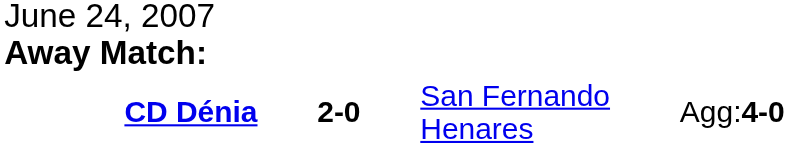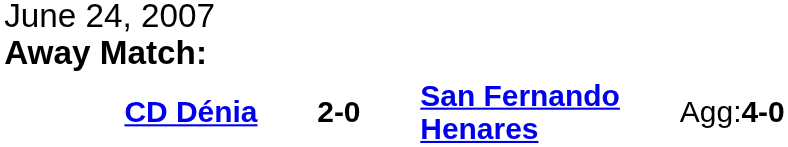CD Dénia | column 3: normal -> bold
